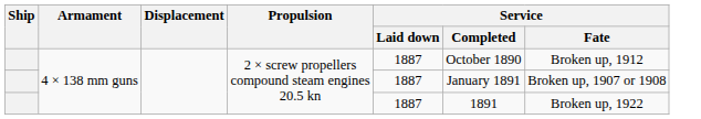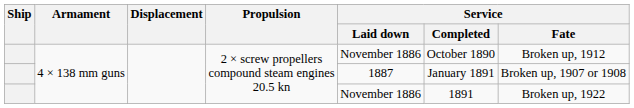row 3 | Service / Laid down: 1887 -> November 1886
row 5 | Service / Laid down: 1887 -> November 1886
